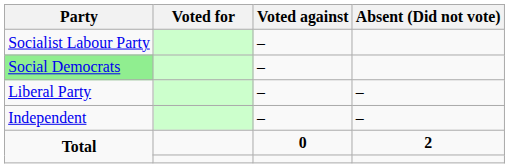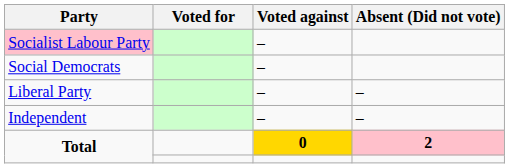Socialist Labour Party | Party: no background -> pink background
Social Democrats | Party: lightgreen background -> no background
Total / 0 | Voted against: no background -> gold background
Total / 0 | Absent (Did not vote): no background -> pink background
